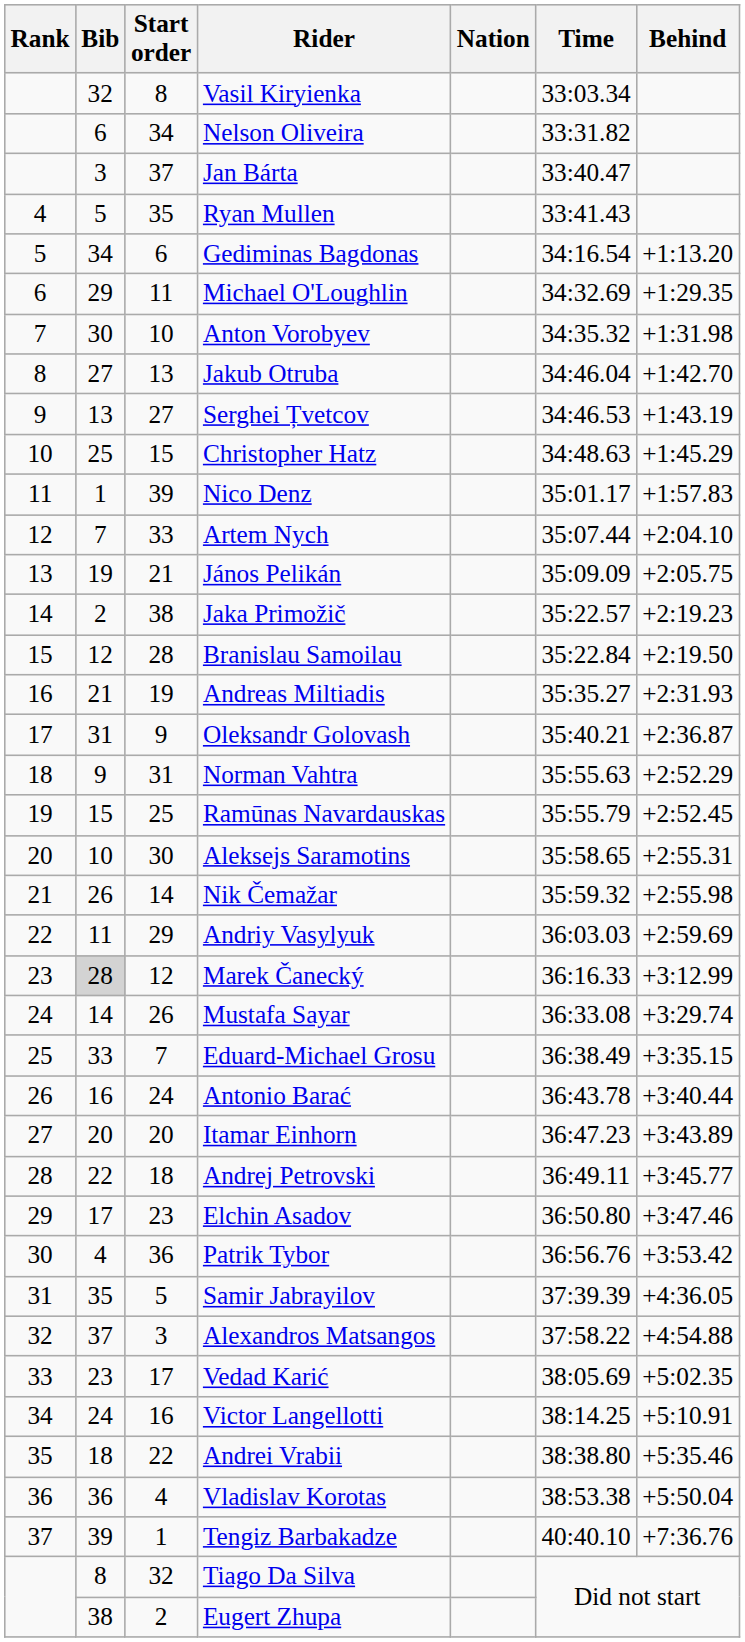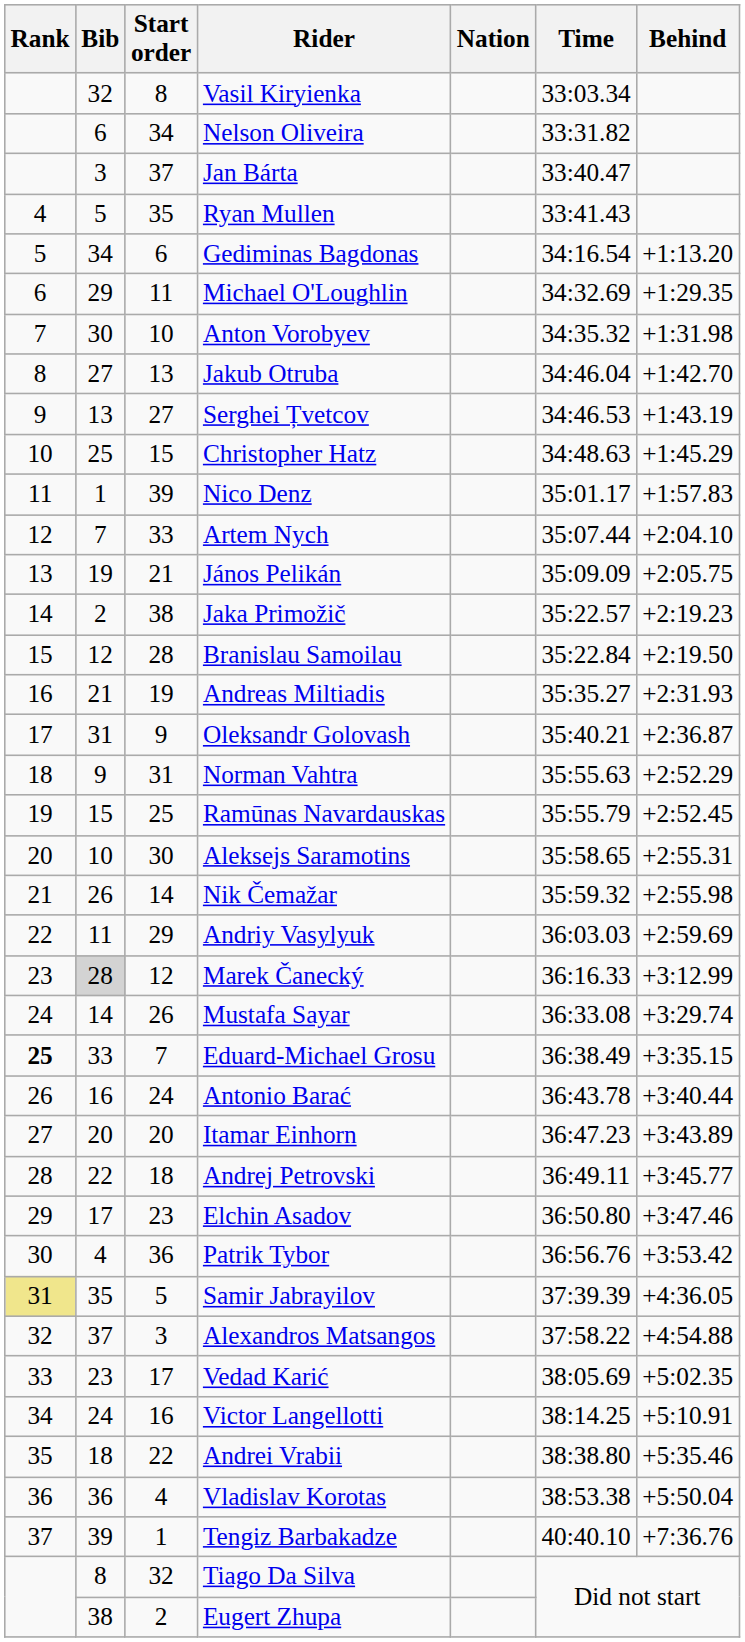Eduard-Michael Grosu | Rank: normal -> bold
Samir Jabrayilov | Rank: no background -> khaki background
